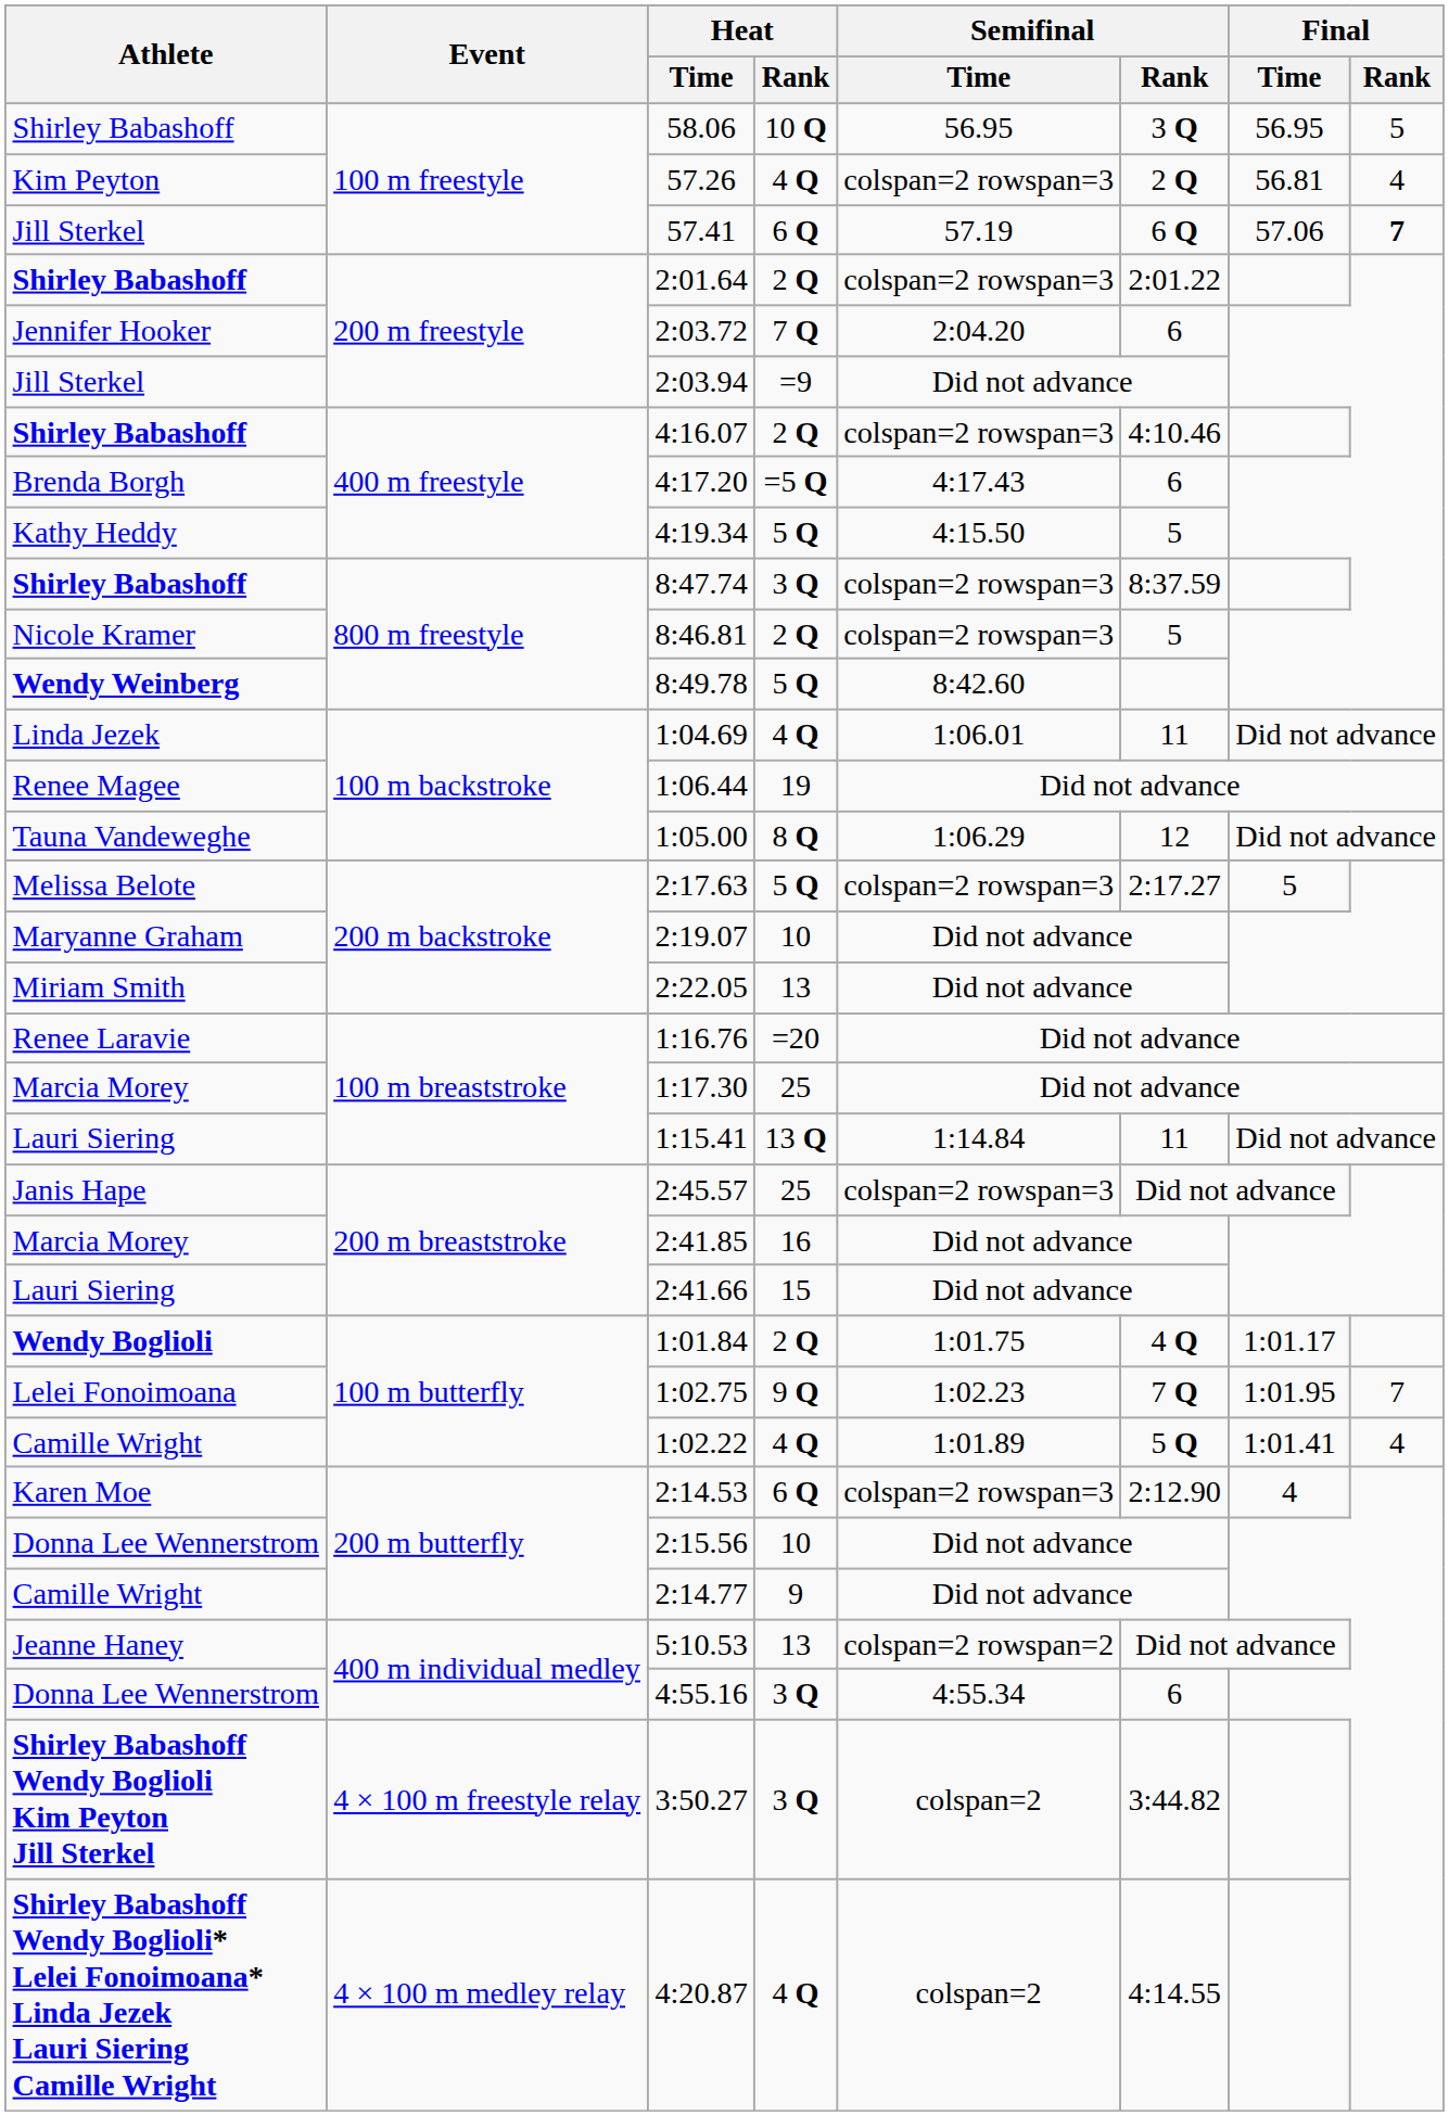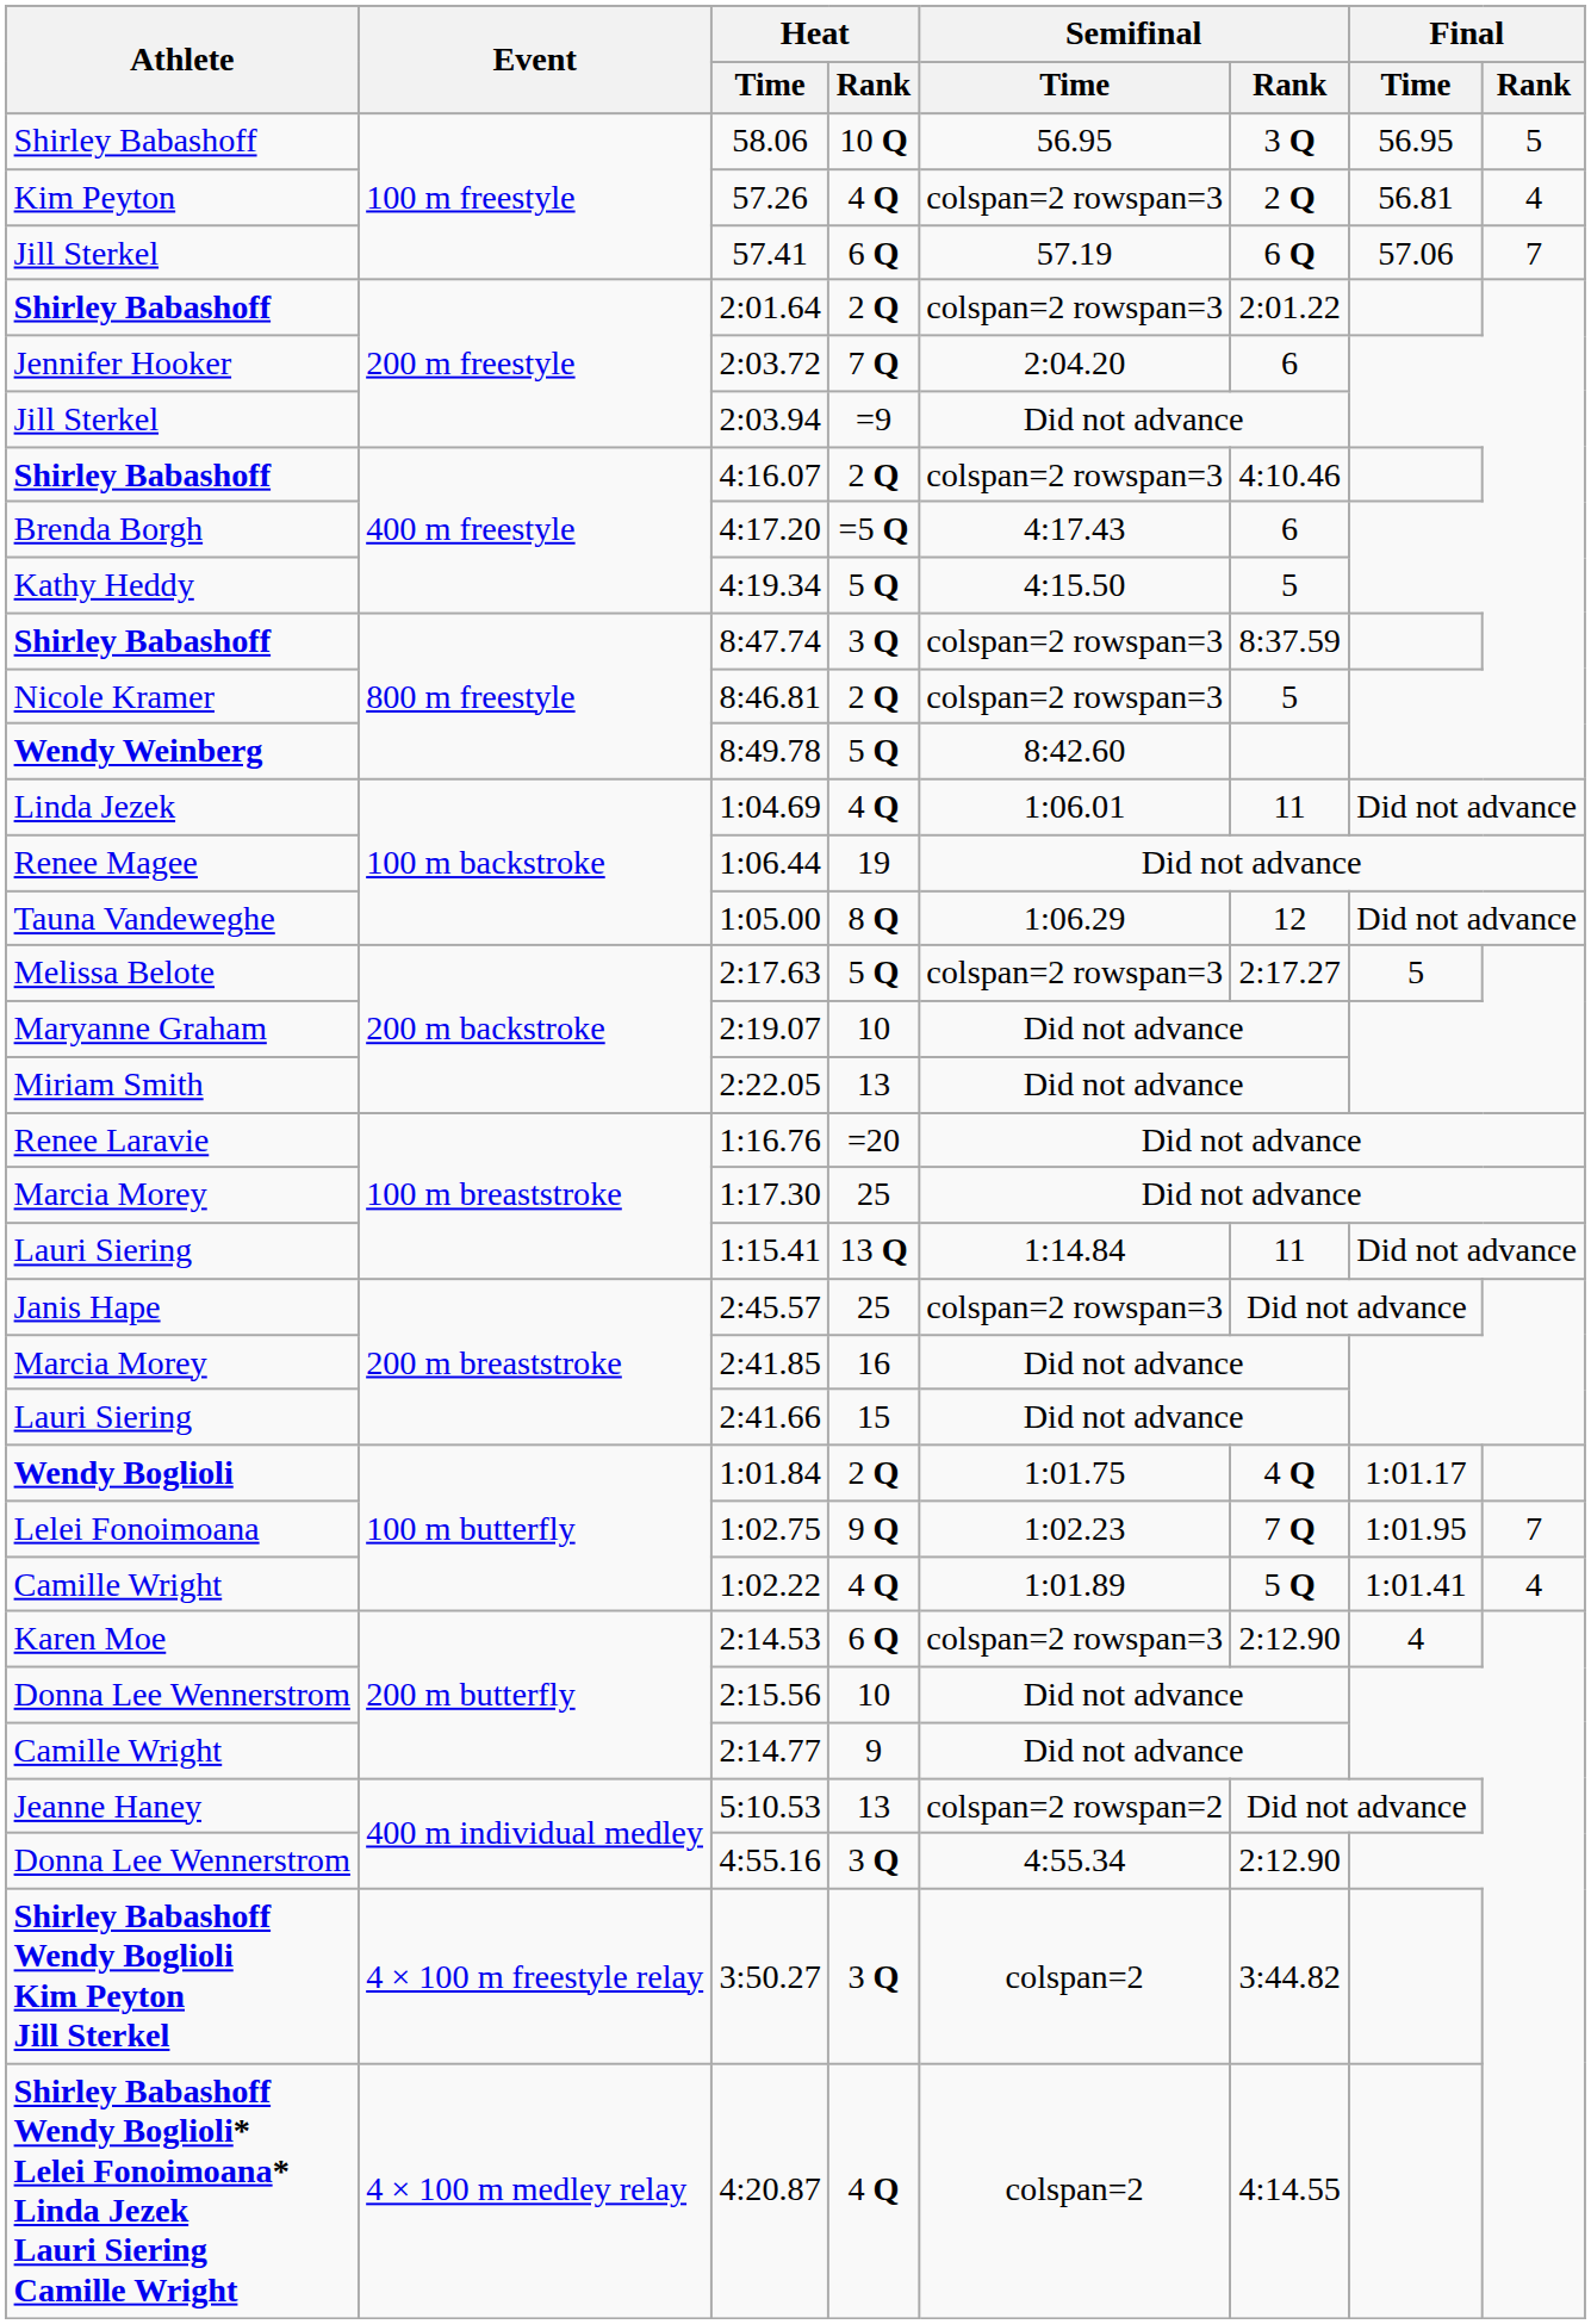57.41 | Final / Rank: bold -> normal
4:55.16 | Semifinal / Rank: 6 -> 2:12.90
